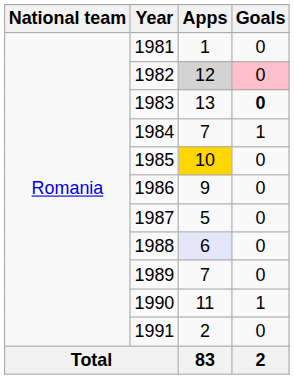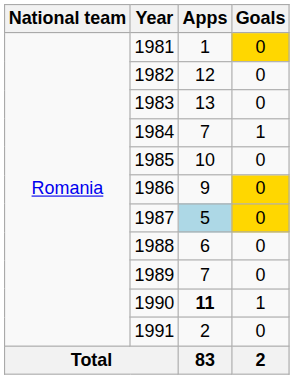1981 | Goals: no background -> gold background
1982 | Apps: lightgrey background -> no background
1982 | Goals: pink background -> no background
1983 | Goals: bold -> normal
1985 | Apps: gold background -> no background
1986 | Goals: no background -> gold background
1987 | Apps: no background -> lightblue background
1987 | Goals: no background -> gold background
1988 | Apps: lavender background -> no background
1990 | Apps: normal -> bold
